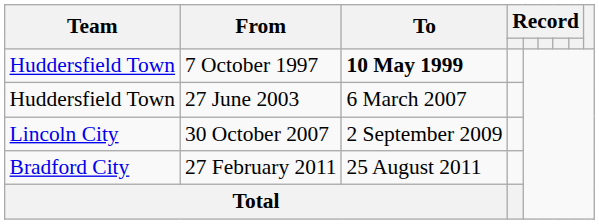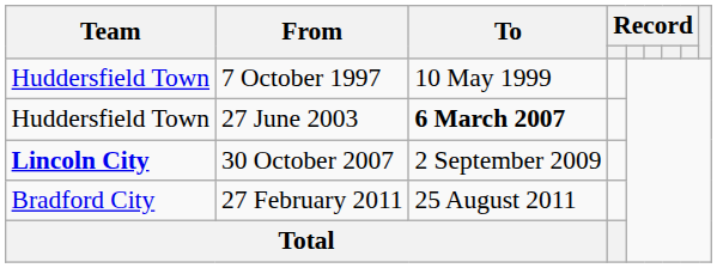7 October 1997 | To: bold -> normal
27 June 2003 | To: normal -> bold
30 October 2007 | Team: normal -> bold
